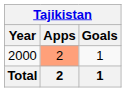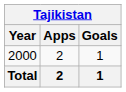2000 | Apps: lightsalmon background -> no background
